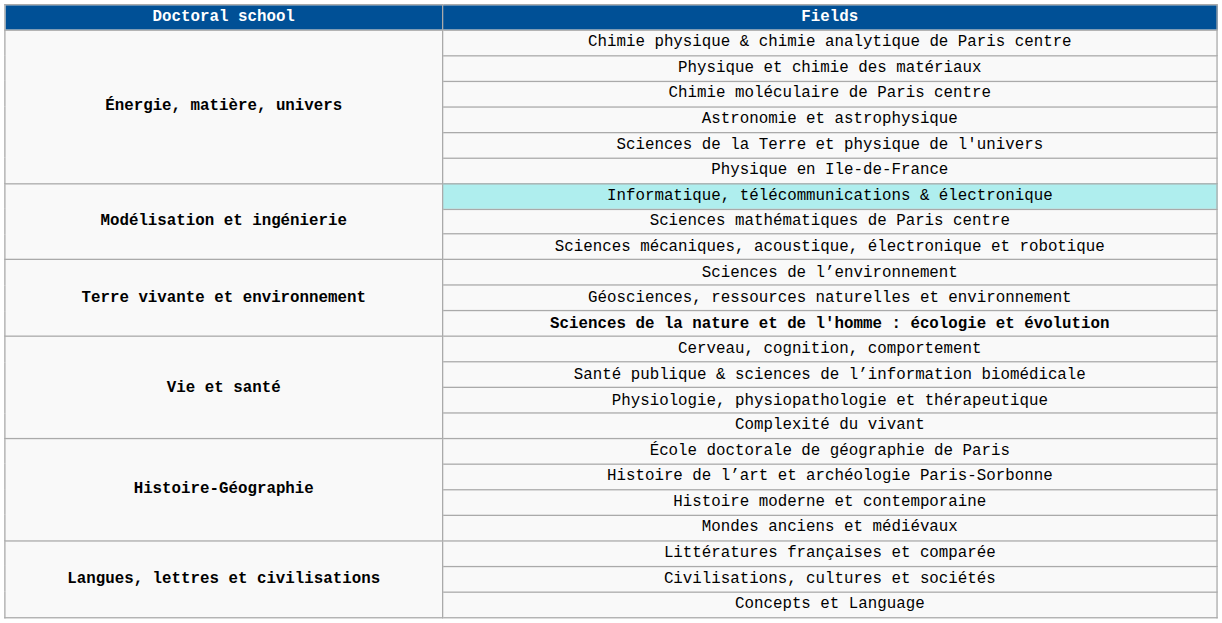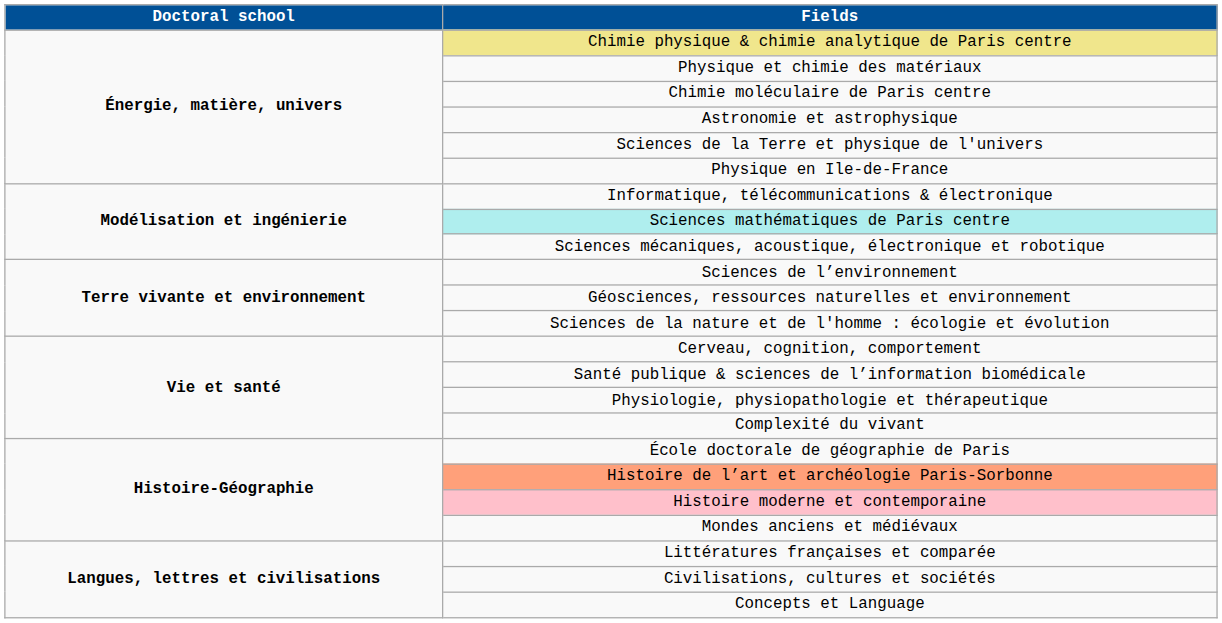Chimie physique & chimie analytique de Paris centre | Fields: no background -> khaki background
Informatique, télécommunications & électronique | Fields: paleturquoise background -> no background
Sciences mathématiques de Paris centre | Fields: no background -> paleturquoise background
Sciences de la nature et de l'homme : écologie et évolution | Fields: bold -> normal
Histoire de l’art et archéologie Paris-Sorbonne | Fields: no background -> lightsalmon background
Histoire moderne et contemporaine | Fields: no background -> pink background
